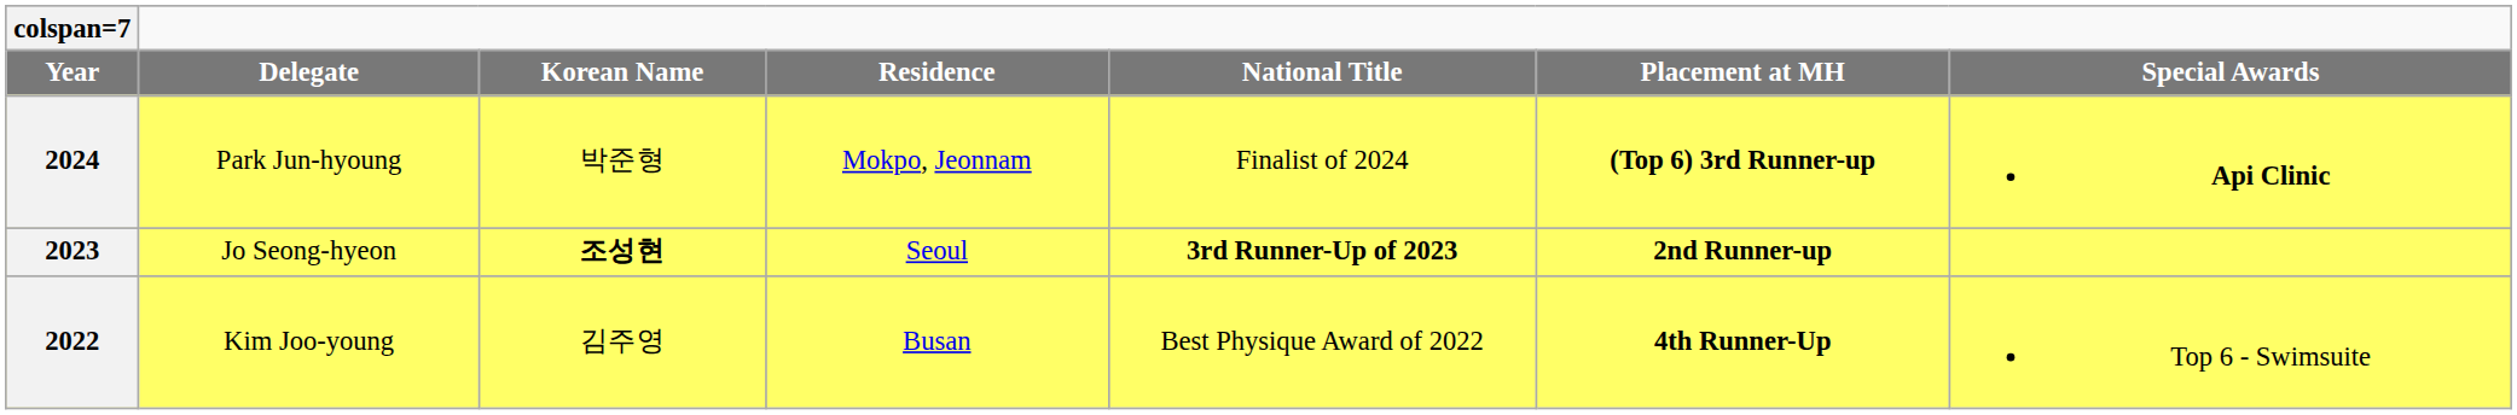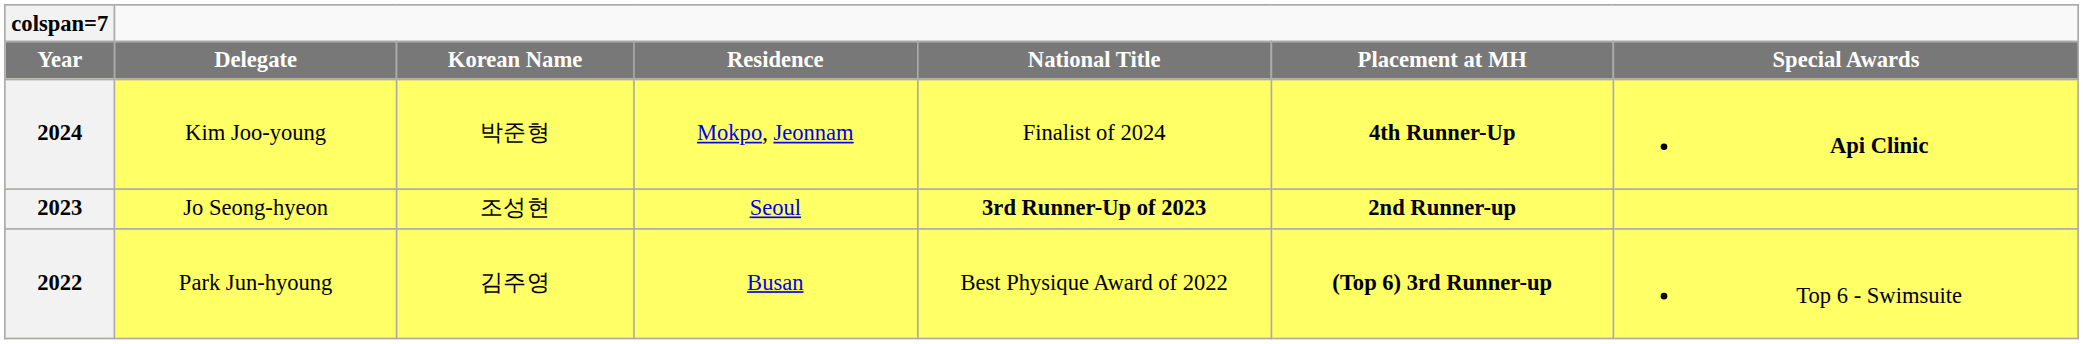2024 | Delegate: Park Jun-hyoung -> Kim Joo-young
2024 | Placement at MH: (Top 6) 3rd Runner-up -> 4th Runner-Up
2023 | Korean Name: bold -> normal
2022 | Delegate: Kim Joo-young -> Park Jun-hyoung
2022 | Placement at MH: 4th Runner-Up -> (Top 6) 3rd Runner-up
